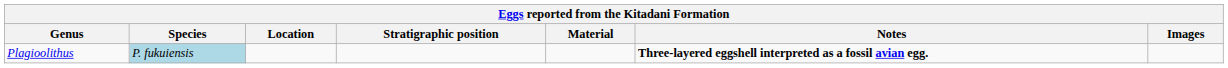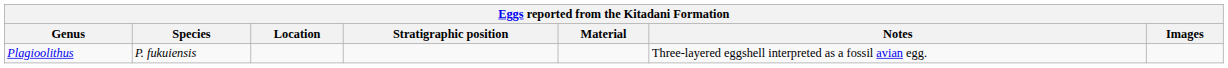Plagioolithus | Species: lightblue background -> no background
Plagioolithus | Notes: bold -> normal
